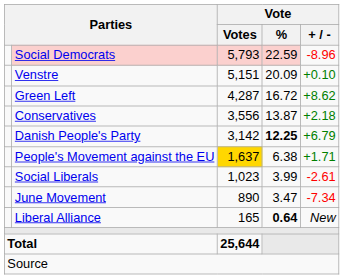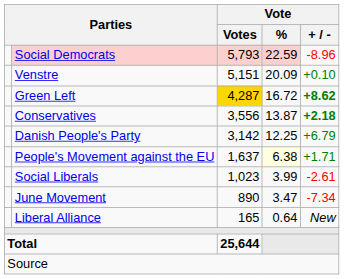Green Left | Vote / Votes: no background -> gold background
Green Left | Vote / + / -: normal -> bold
Conservatives | Vote / + / -: normal -> bold
Danish People's Party | Vote / %: bold -> normal
People's Movement against the EU | Vote / Votes: gold background -> no background
People's Movement against the EU | Vote / %: no background -> lightyellow background
Liberal Alliance | Vote / %: bold -> normal
